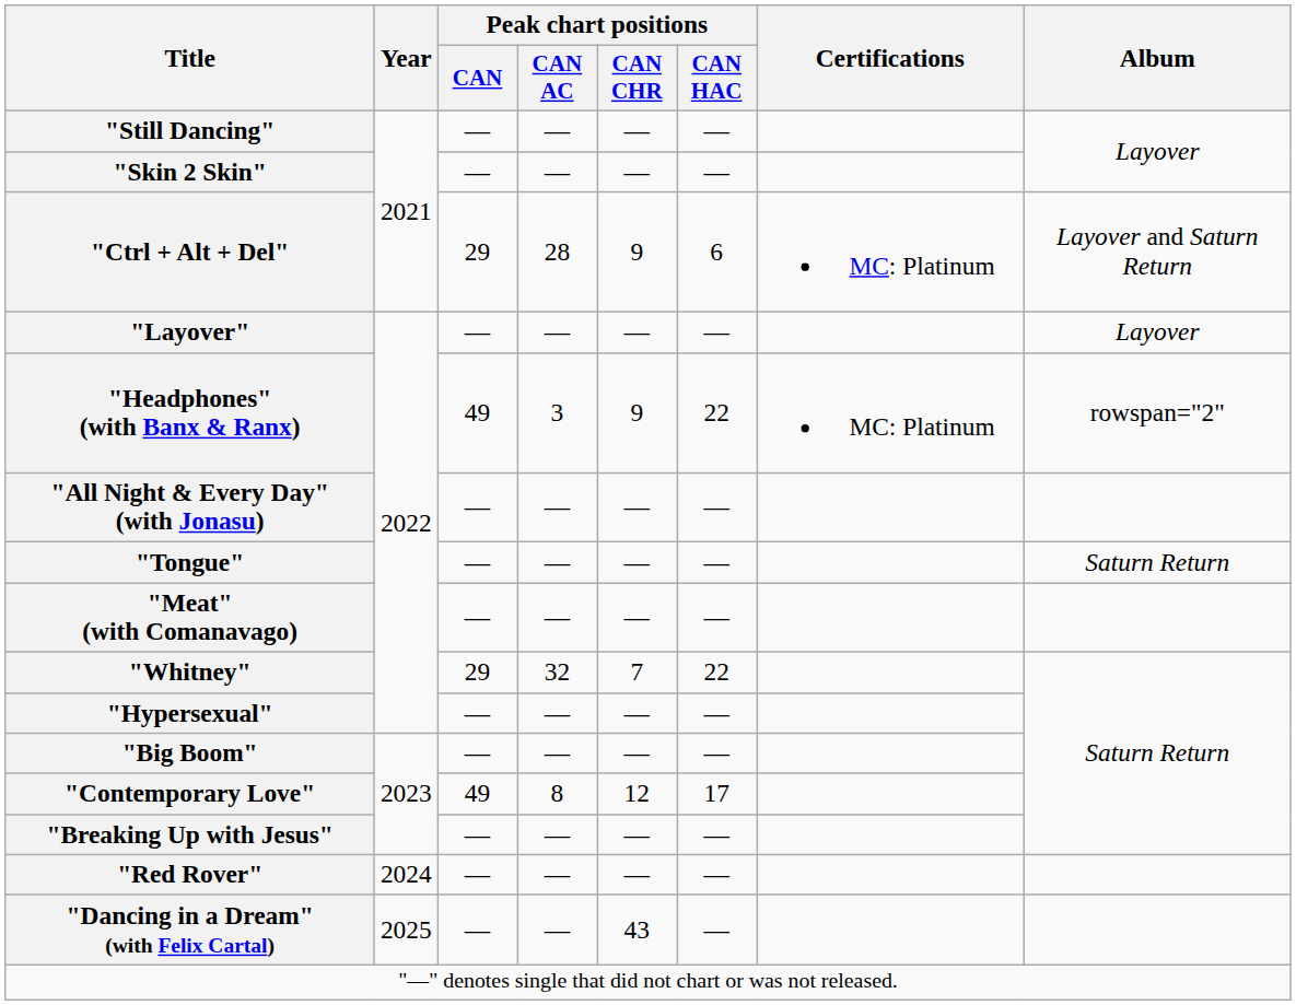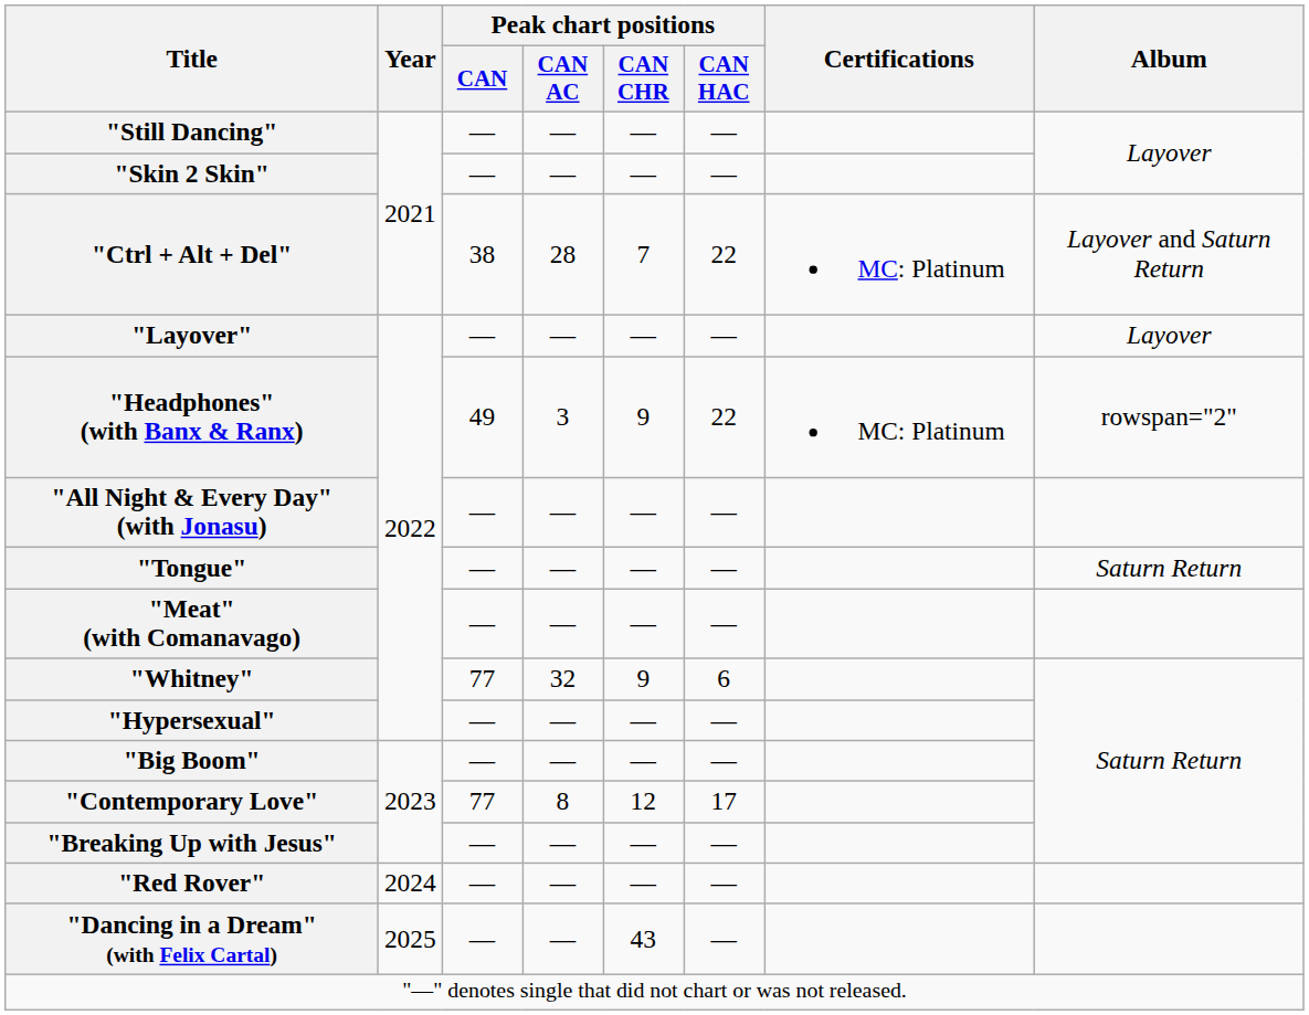"Ctrl + Alt + Del" | Peak chart positions / CAN: 29 -> 38
"Ctrl + Alt + Del" | Peak chart positions / CAN CHR: 9 -> 7
"Ctrl + Alt + Del" | Peak chart positions / CAN HAC: 6 -> 22
"Whitney" | Peak chart positions / CAN: 29 -> 77
"Whitney" | Peak chart positions / CAN CHR: 7 -> 9
"Whitney" | Peak chart positions / CAN HAC: 22 -> 6
"Contemporary Love" | Peak chart positions / CAN: 49 -> 77
